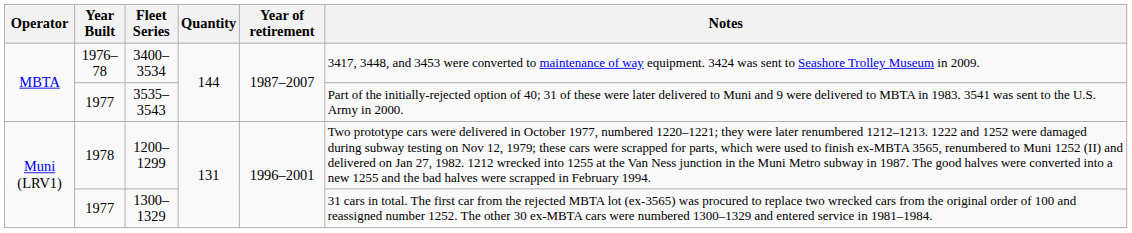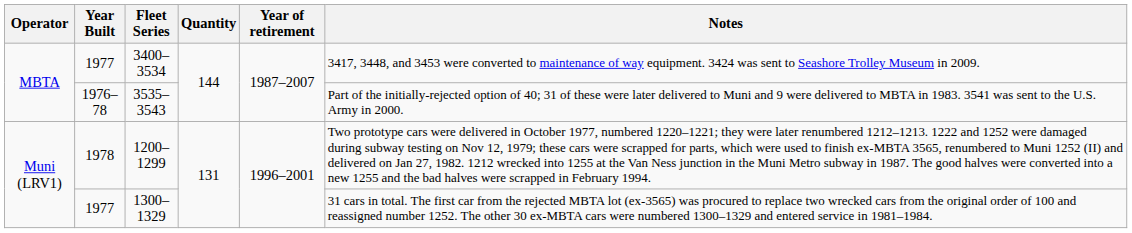3400–3534 | Year Built: 1976–78 -> 1977
3535–3543 | Year Built: 1977 -> 1976–78
